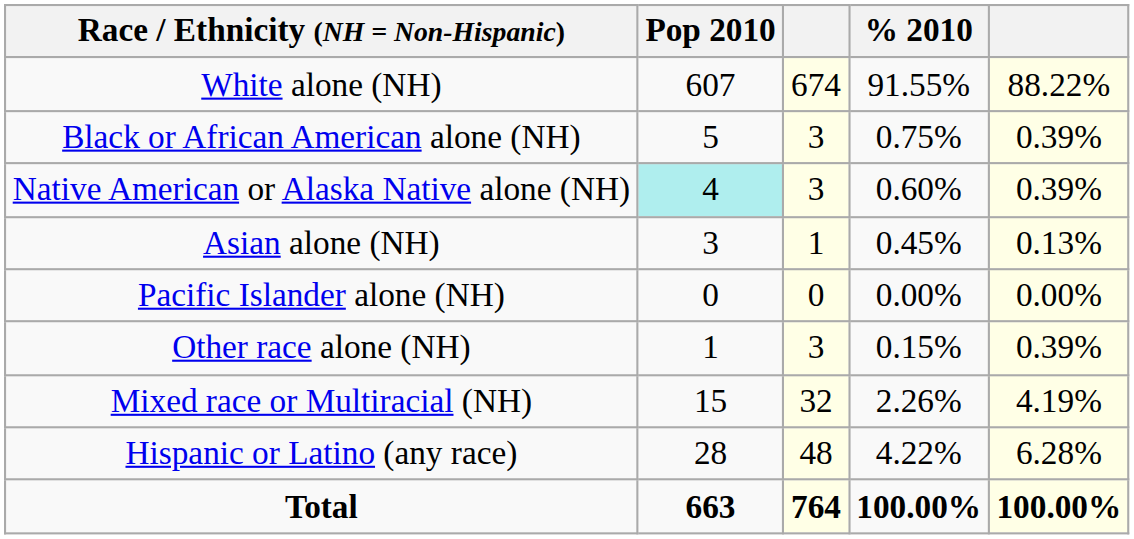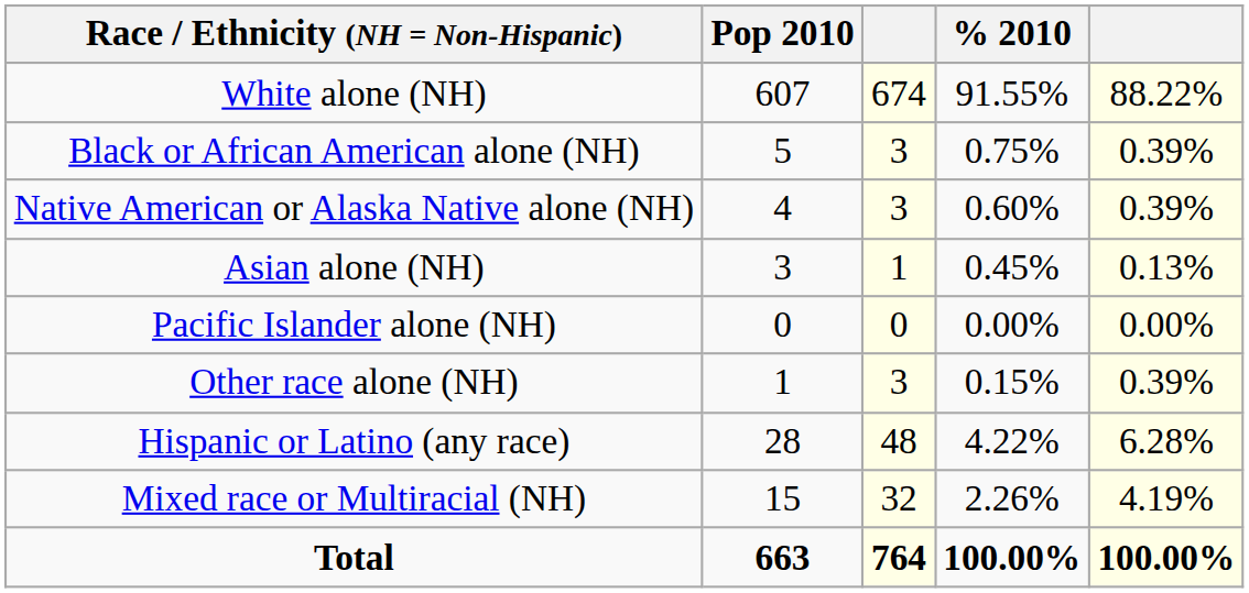Native American or Alaska Native alone (NH) | Pop 2010: paleturquoise background -> no background
rows swapped: Mixed race or Multiracial (NH) <-> Hispanic or Latino (any race)
